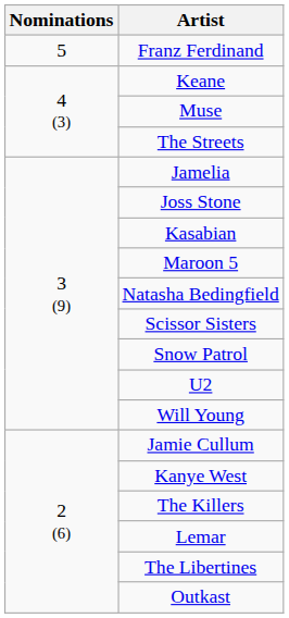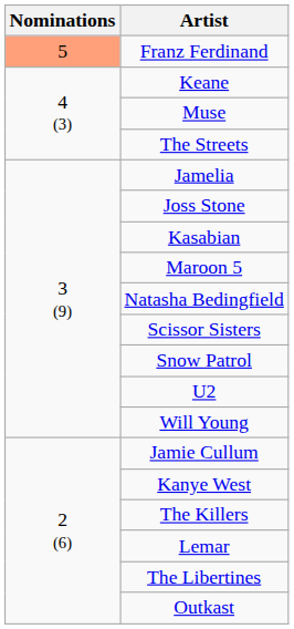Franz Ferdinand | Nominations: no background -> lightsalmon background
